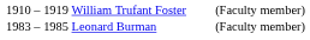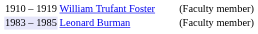Leonard Burman | column 1: no background -> lavender background
